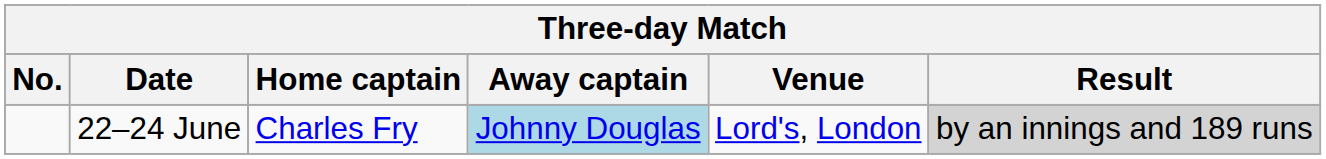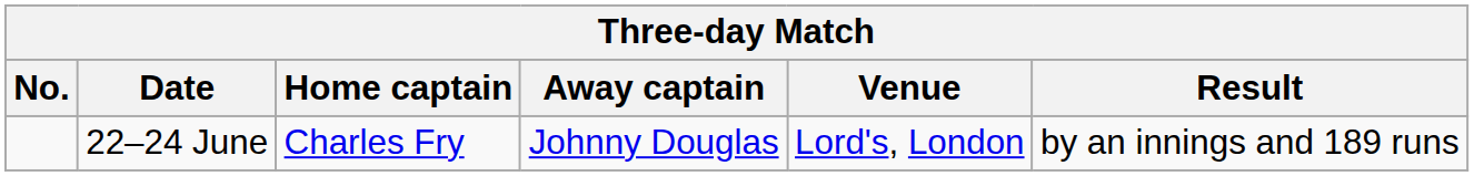22–24 June | Away captain: lightblue background -> no background
22–24 June | Result: lightgrey background -> no background
